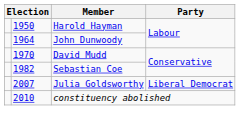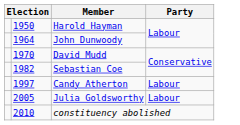+ row: 1997 | Candy Atherton | Labour
Julia Goldsworthy | column 2: 2007 -> 2005
Julia Goldsworthy | Party: Liberal Democrat -> Labour
